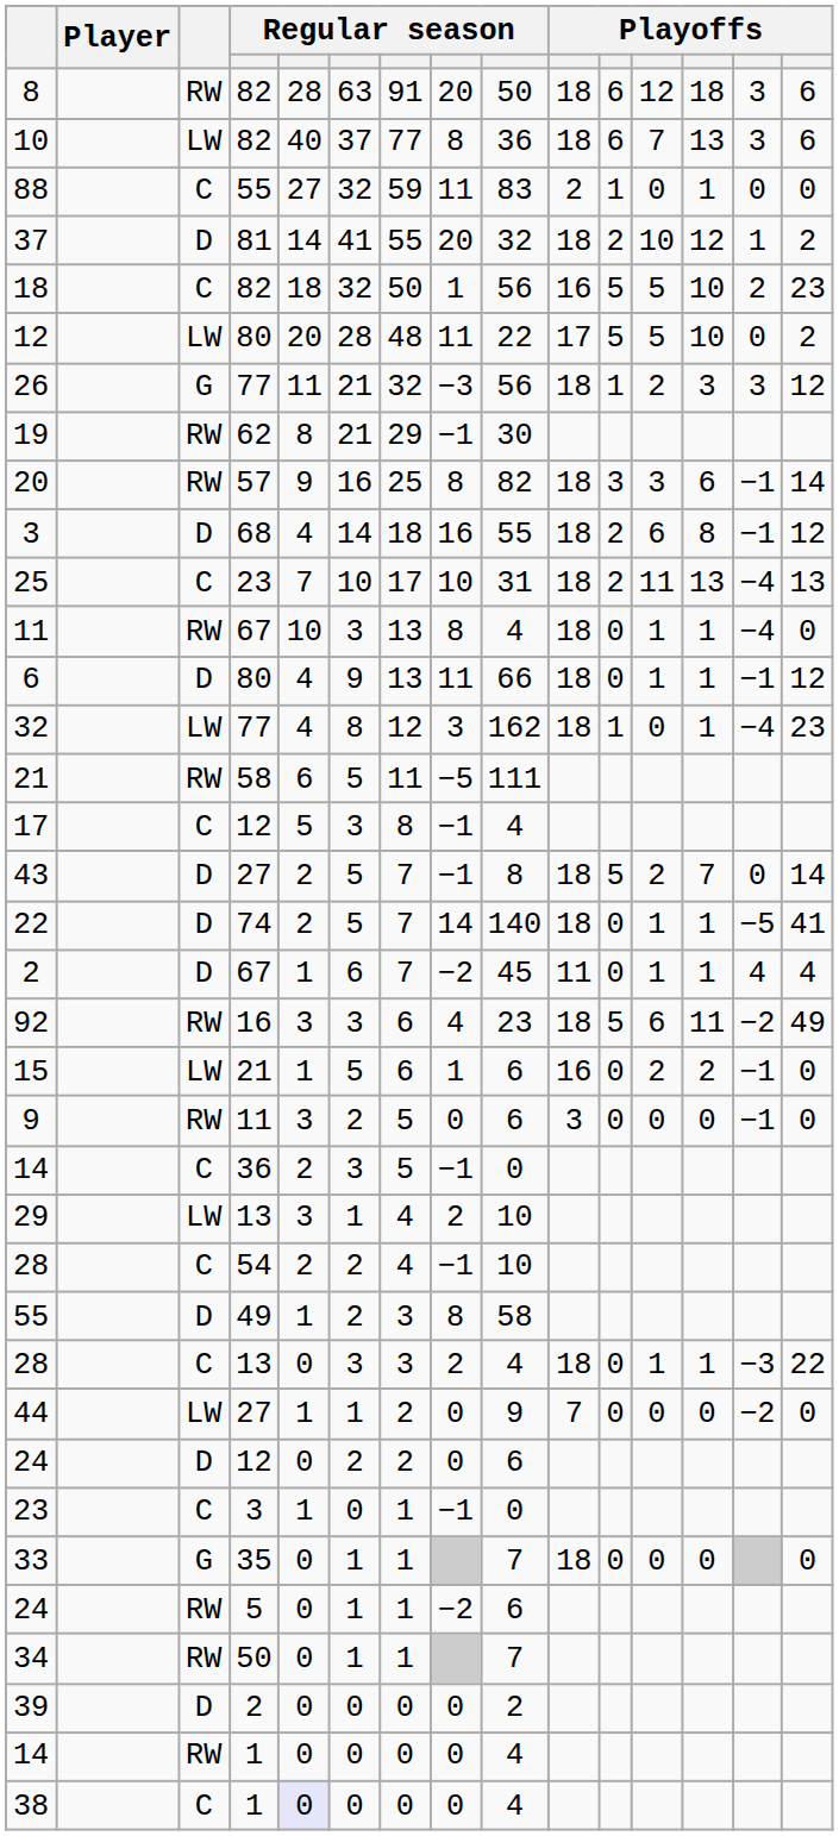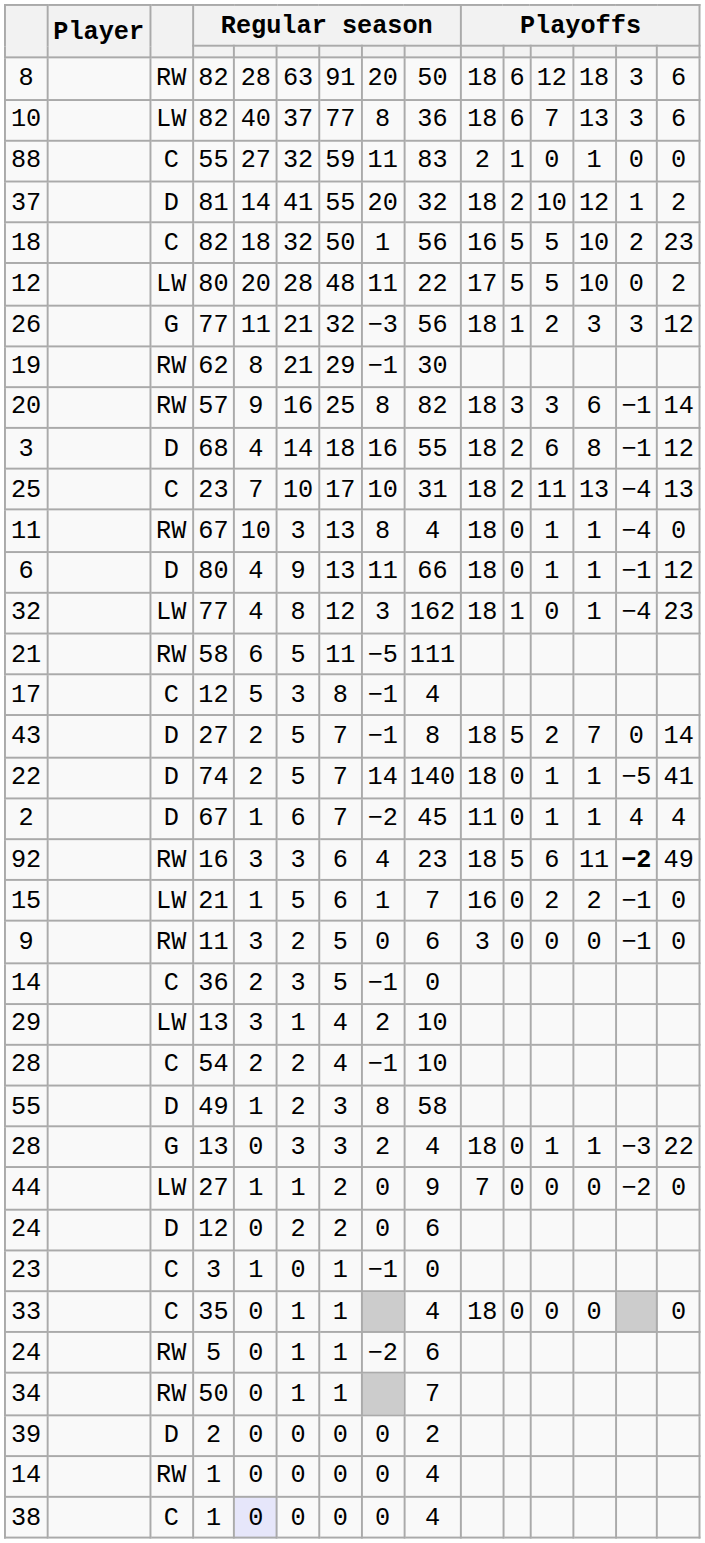92 | column 14: normal -> bold
15 | column 9: 6 -> 7
28 / 13 | column 3: C -> G
33 | column 3: G -> C
33 | column 9: 7 -> 4
